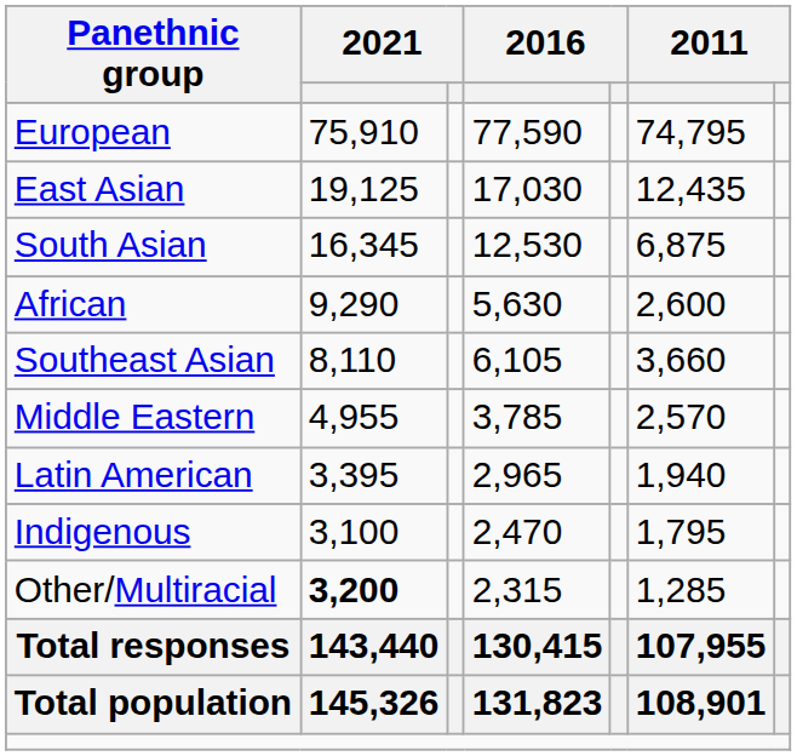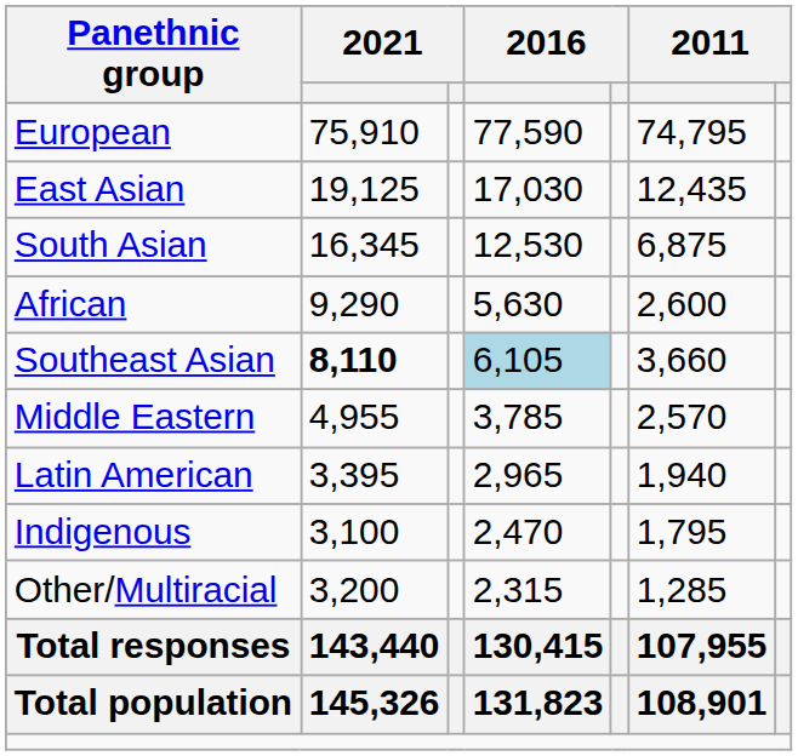Southeast Asian | column 2: normal -> bold
Southeast Asian | column 4: no background -> lightblue background
Other/Multiracial | column 2: bold -> normal
